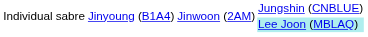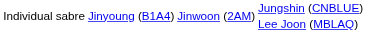row 2 | column 4: paleturquoise background -> no background
